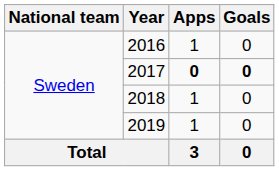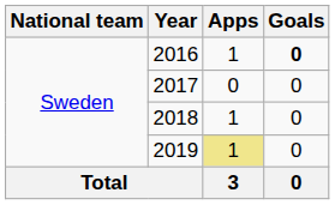2016 | Goals: normal -> bold
2017 | Apps: bold -> normal
2017 | Goals: bold -> normal
2019 | Apps: no background -> khaki background
